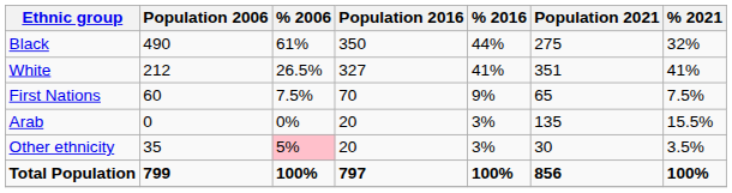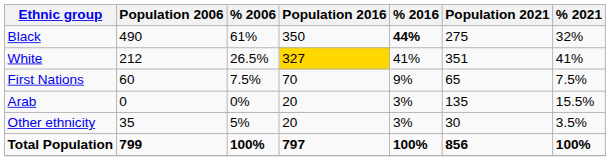Black | % 2016: normal -> bold
White | Population 2016: no background -> gold background
Other ethnicity | % 2006: pink background -> no background
